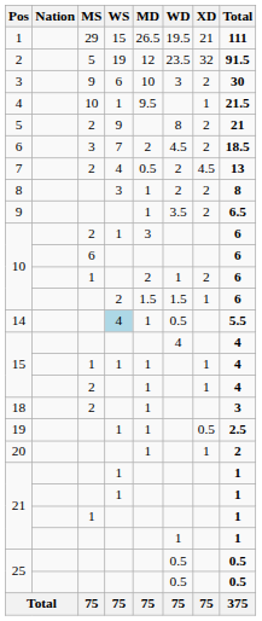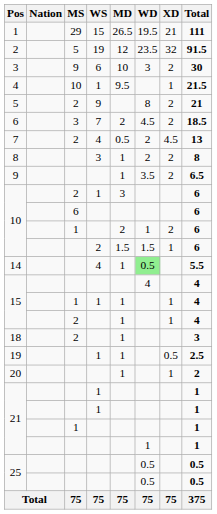14 | WS: lightblue background -> no background
14 | WD: no background -> lightgreen background
